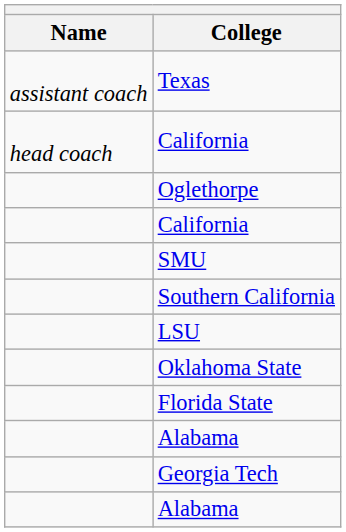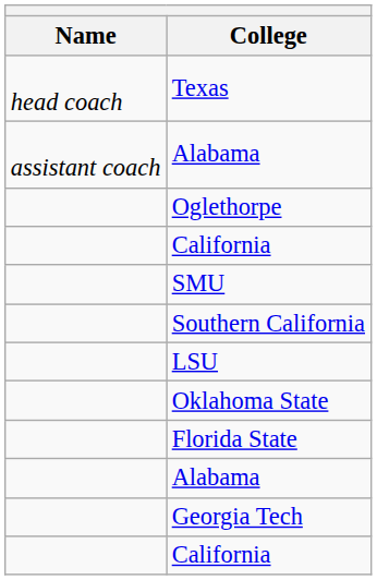row 3 | Name: assistant coach -> head coach
row 4 | Name: head coach -> assistant coach
row 4 | College: California -> Alabama
row 14 | College: Alabama -> California
